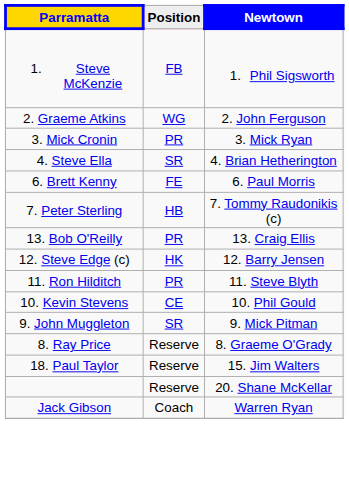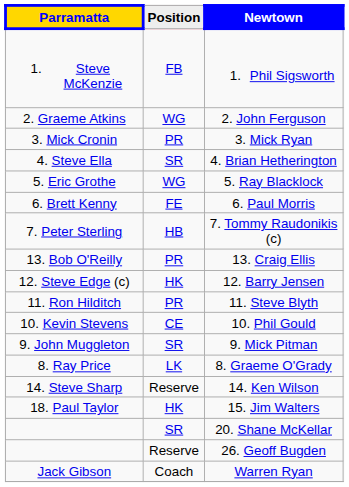+ row: 5. Eric Grothe | WG | 5. Ray Blacklock
8. Graeme O'Grady | Position: Reserve -> LK
+ row: 14. Steve Sharp | Reserve | 14. Ken Wilson
15. Jim Walters | Position: Reserve -> HK
20. Shane McKellar | Position: Reserve -> SR
+ row: Reserve | 26. Geoff Bugden
